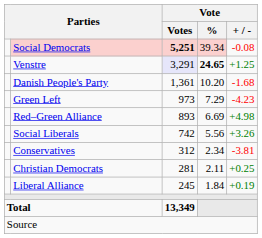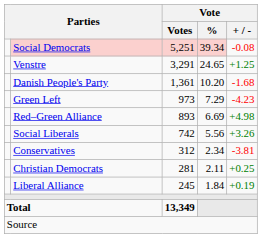Social Democrats | Vote / Votes: bold -> normal
Venstre | Vote / Votes: lavender background -> no background
Venstre | Vote / %: bold -> normal
